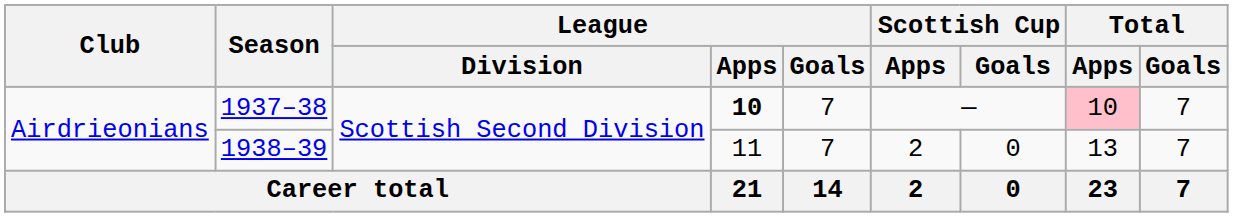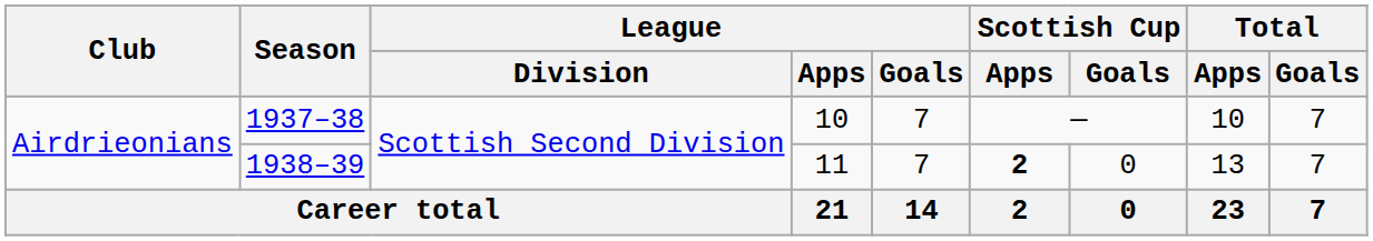1937–38 | League / Apps: bold -> normal
1937–38 | Total / Apps: pink background -> no background
1938–39 | Scottish Cup / Apps: normal -> bold
